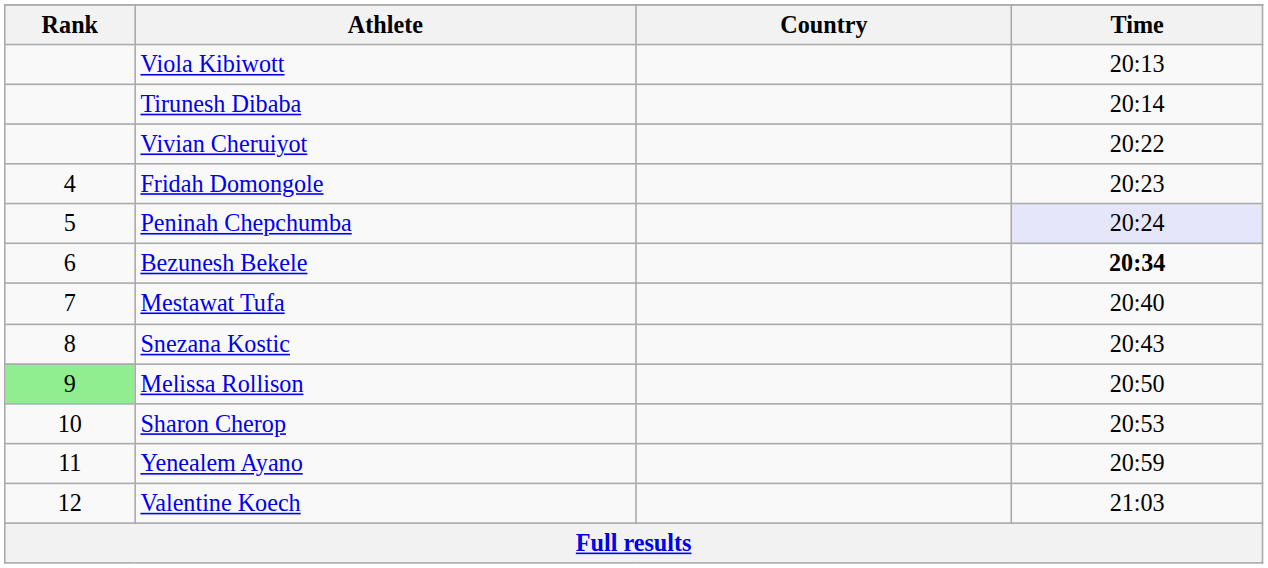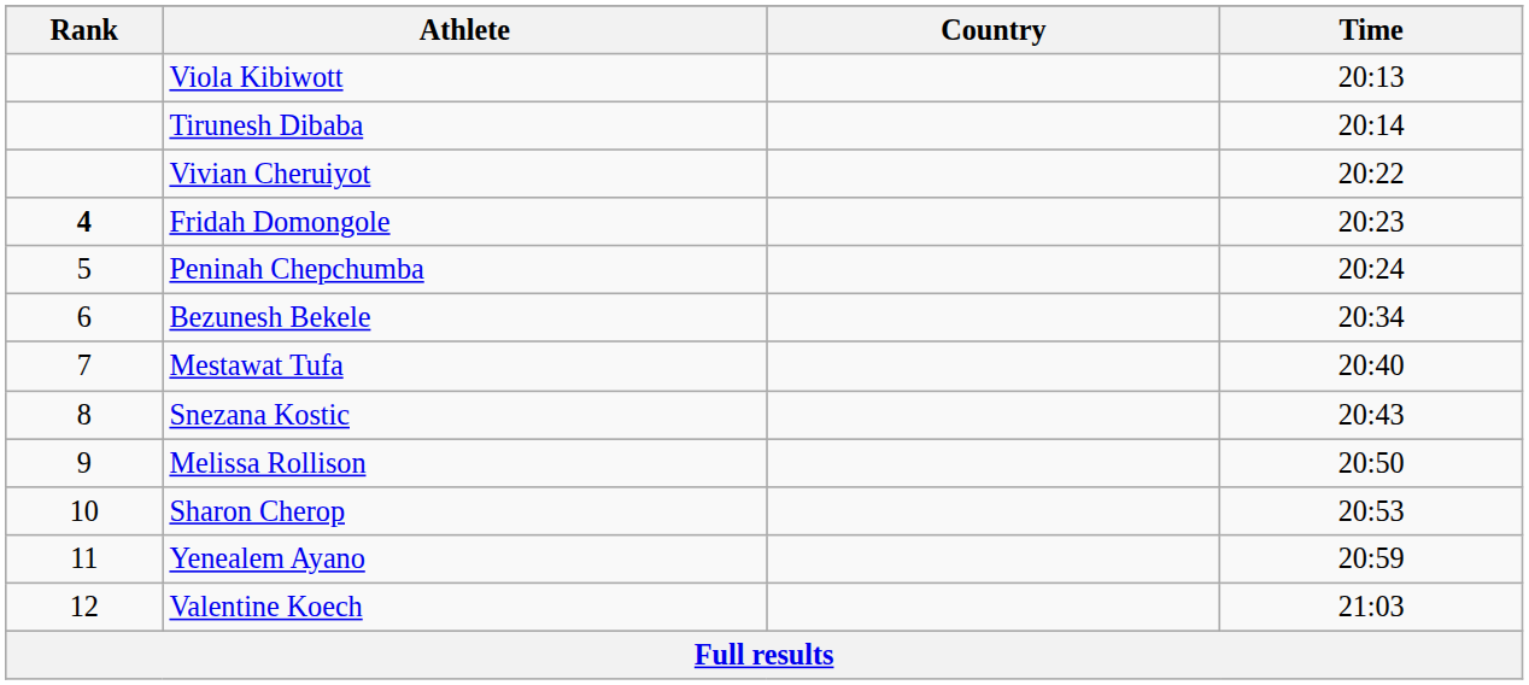Fridah Domongole | Rank: normal -> bold
Peninah Chepchumba | Time: lavender background -> no background
Bezunesh Bekele | Time: bold -> normal
Melissa Rollison | Rank: lightgreen background -> no background
